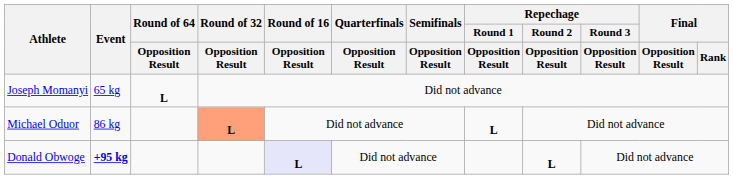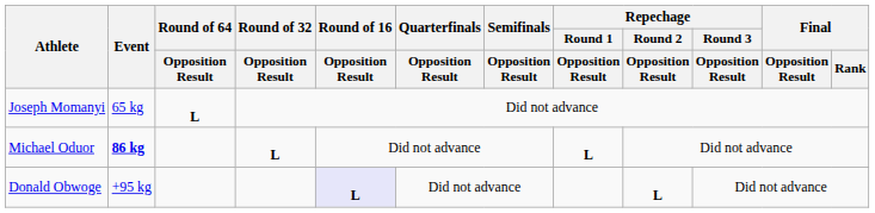Michael Oduor | Event: normal -> bold
Michael Oduor | Round of 32 / Opposition Result: lightsalmon background -> no background
Donald Obwoge | Event: bold -> normal
